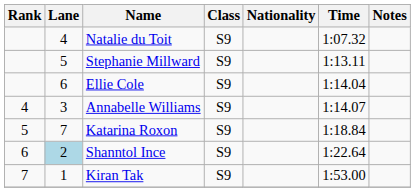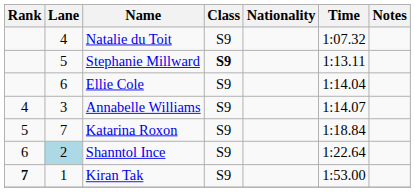Stephanie Millward | Class: normal -> bold
Kiran Tak | Rank: normal -> bold
